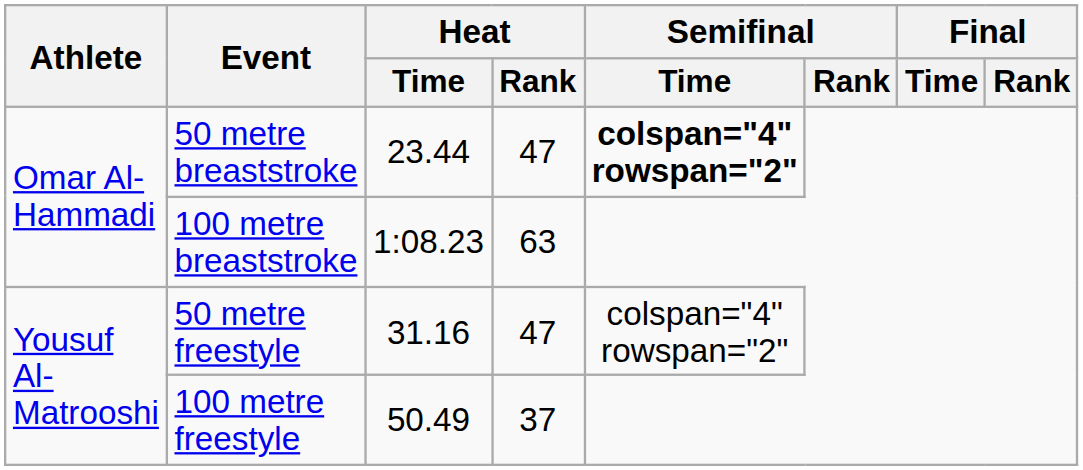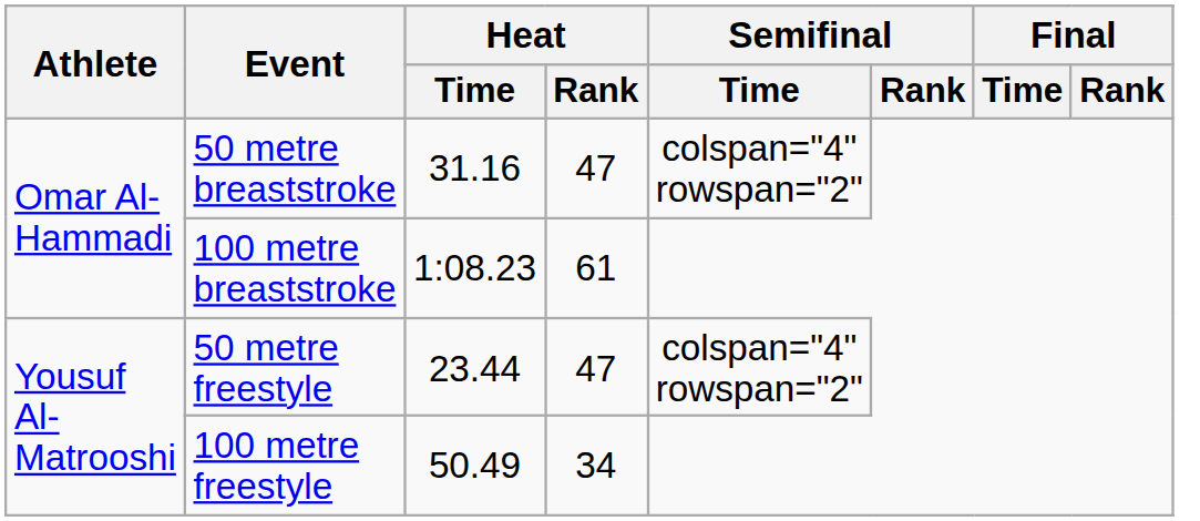50 metre breaststroke | Heat / Time: 23.44 -> 31.16
50 metre breaststroke | Semifinal / Time: bold -> normal
100 metre breaststroke | Heat / Rank: 63 -> 61
50 metre freestyle | Heat / Time: 31.16 -> 23.44
100 metre freestyle | Heat / Rank: 37 -> 34
